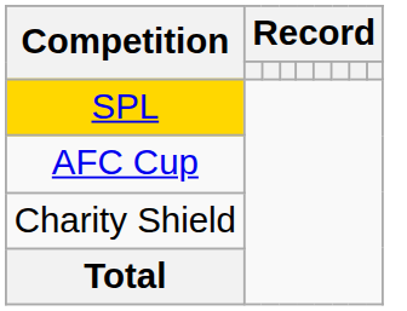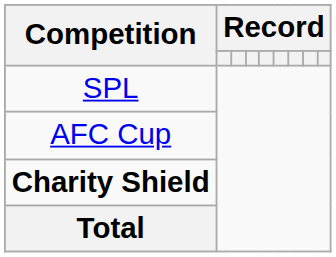SPL | Competition: gold background -> no background
Charity Shield | Competition: normal -> bold
